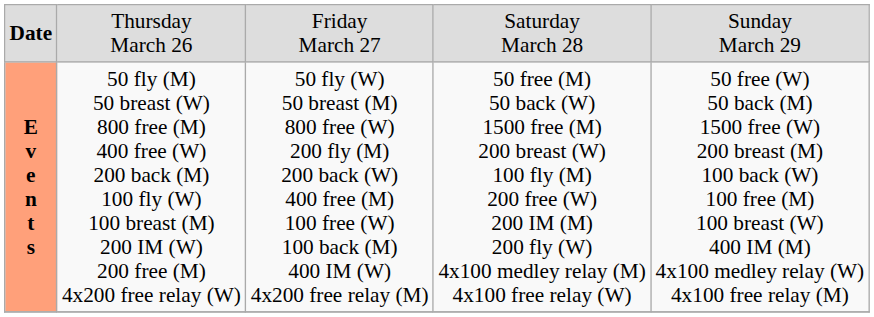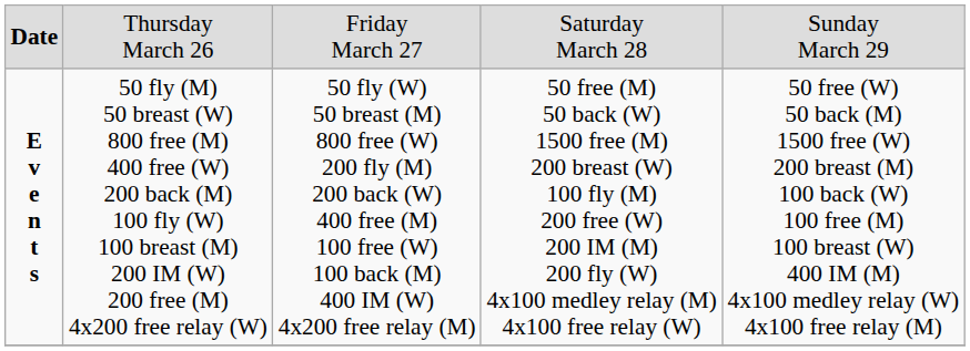E v e n t s | column 1: lightsalmon background -> no background
